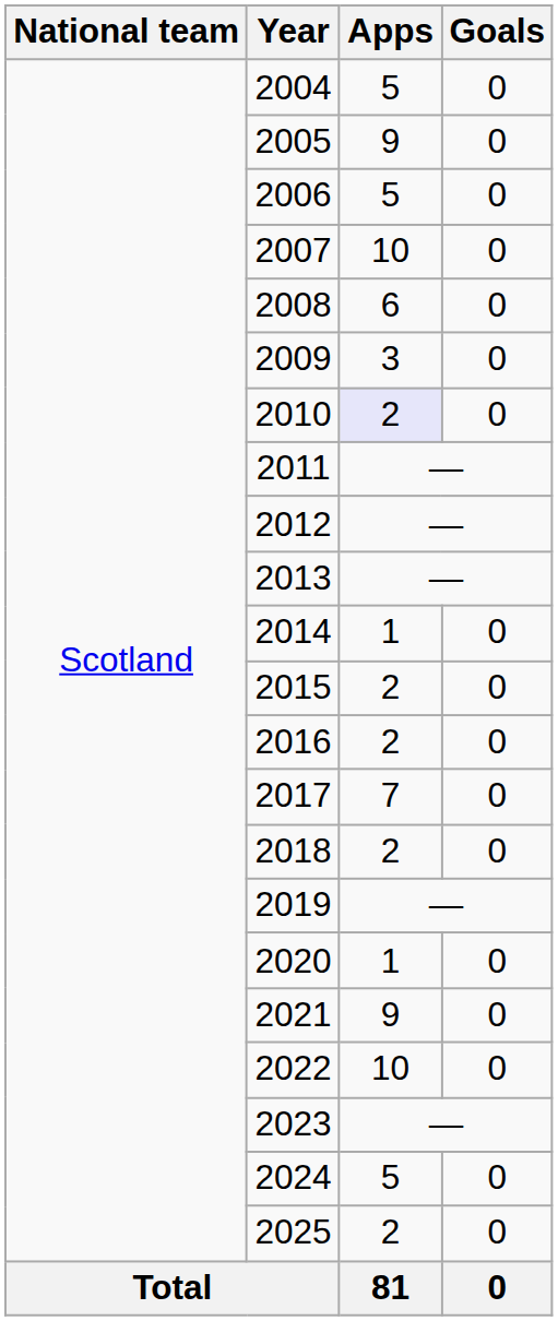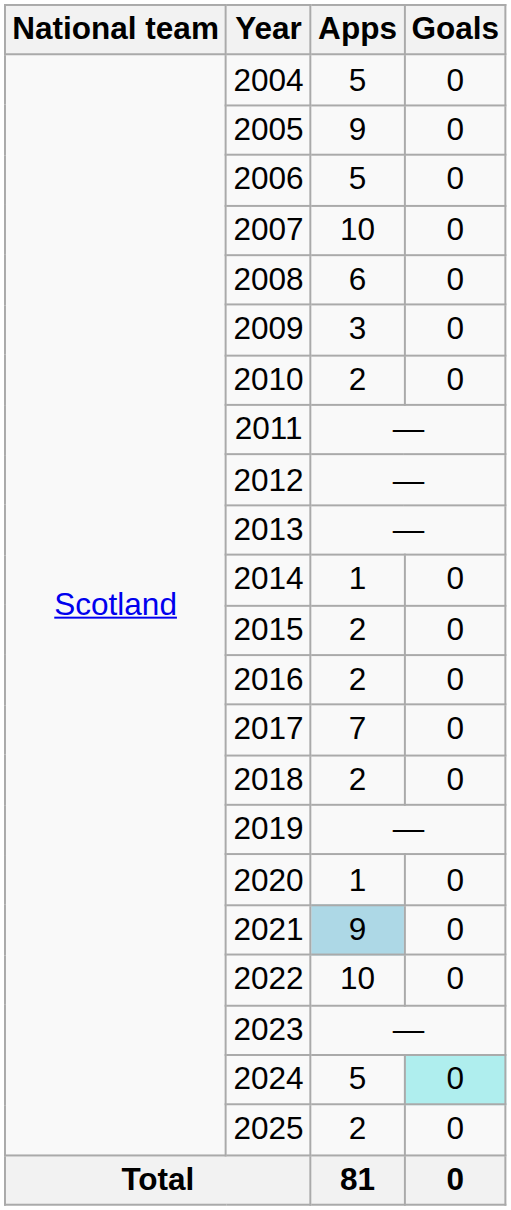2010 | Apps: lavender background -> no background
2021 | Apps: no background -> lightblue background
2024 | Goals: no background -> paleturquoise background
